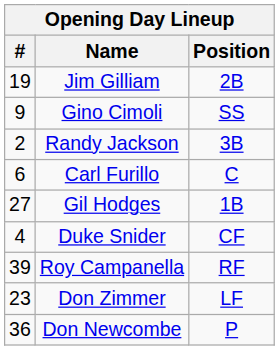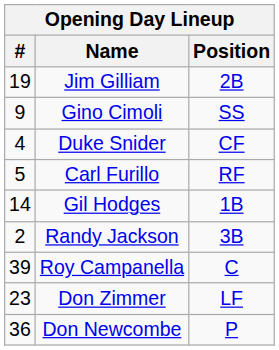rows swapped: Duke Snider <-> Randy Jackson
Carl Furillo | #: 6 -> 5
Carl Furillo | Position: C -> RF
Gil Hodges | #: 27 -> 14
Roy Campanella | Position: RF -> C
